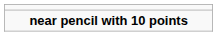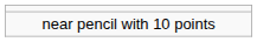row 2 | column 1: bold -> normal
